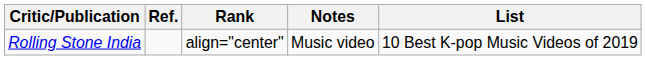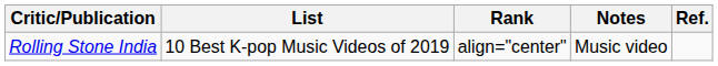columns swapped: List <-> Ref.
